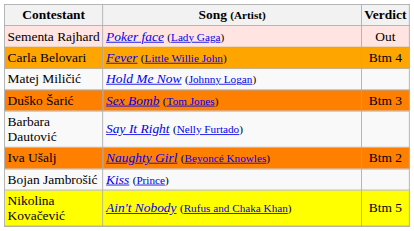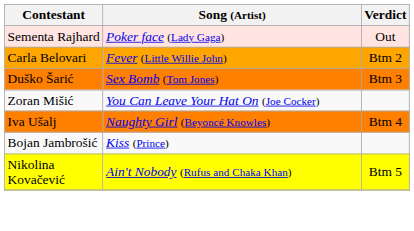Carla Belovari | Verdict: Btm 4 -> Btm 2
- row: Matej Miličić | Hold Me Now (Johnny Logan)
- row: Barbara Dautović | Say It Right (Nelly Furtado)
+ row: Zoran Mišić | You Can Leave Your Hat On (Joe Cocker)
Iva Ušalj | Verdict: Btm 2 -> Btm 4
